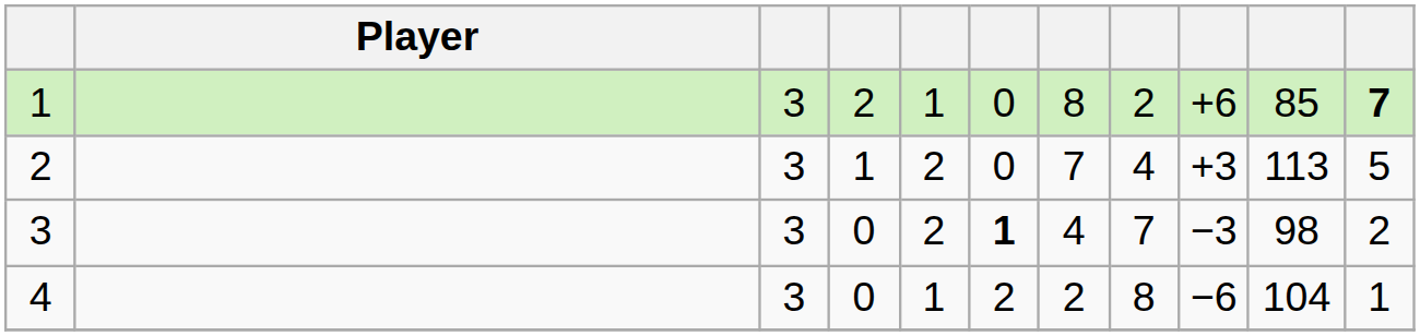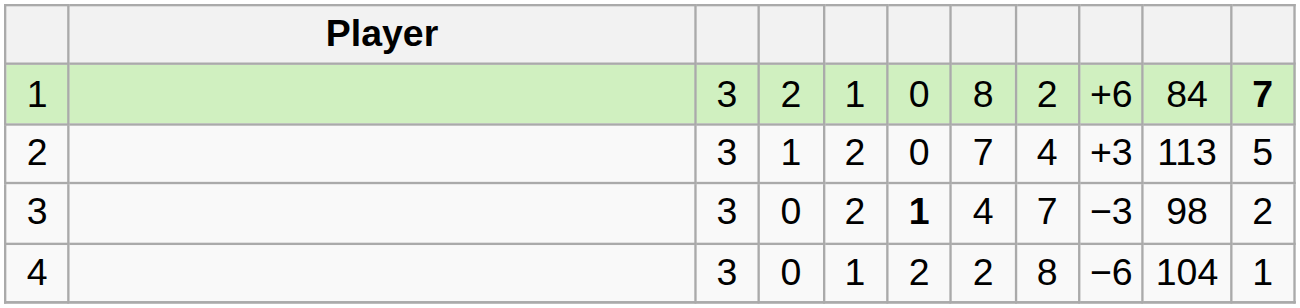row 2 | column 10: 85 -> 84
